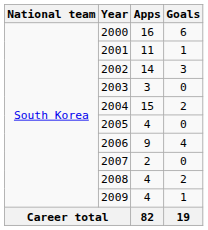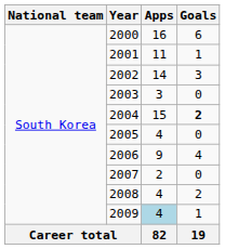2004 | Goals: normal -> bold
2009 | Apps: no background -> lightblue background
